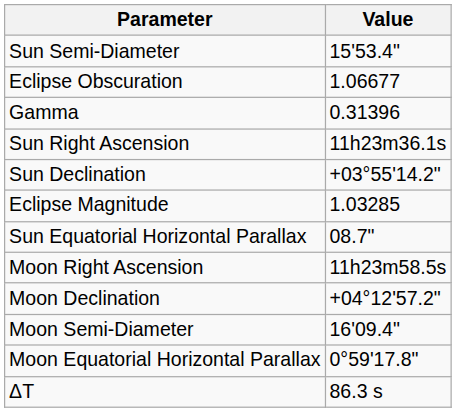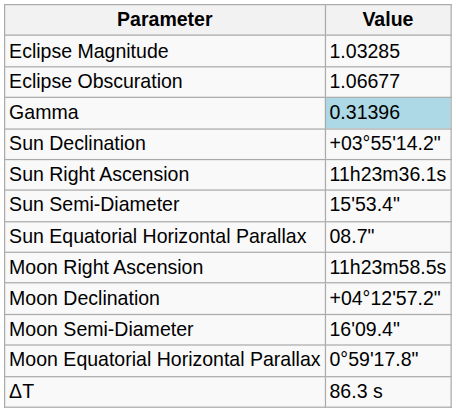rows swapped: Eclipse Magnitude <-> Sun Semi-Diameter
Gamma | Value: no background -> lightblue background
rows swapped: Sun Right Ascension <-> Sun Declination
